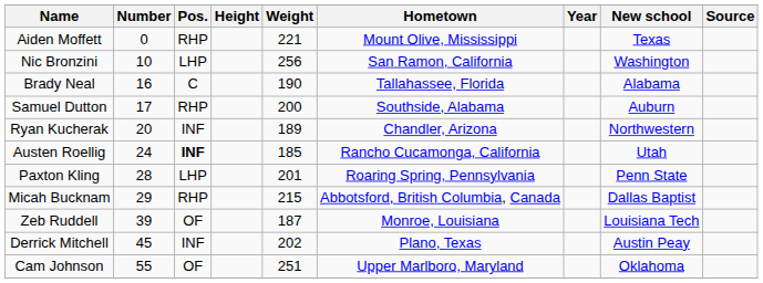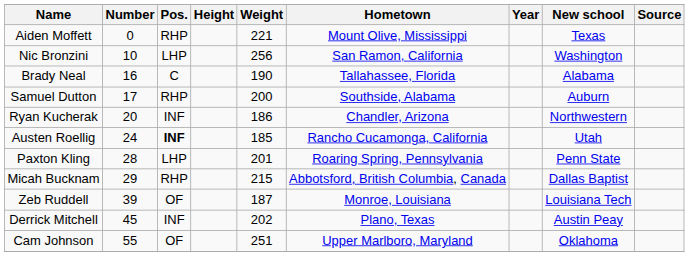Ryan Kucherak | Weight: 189 -> 186
